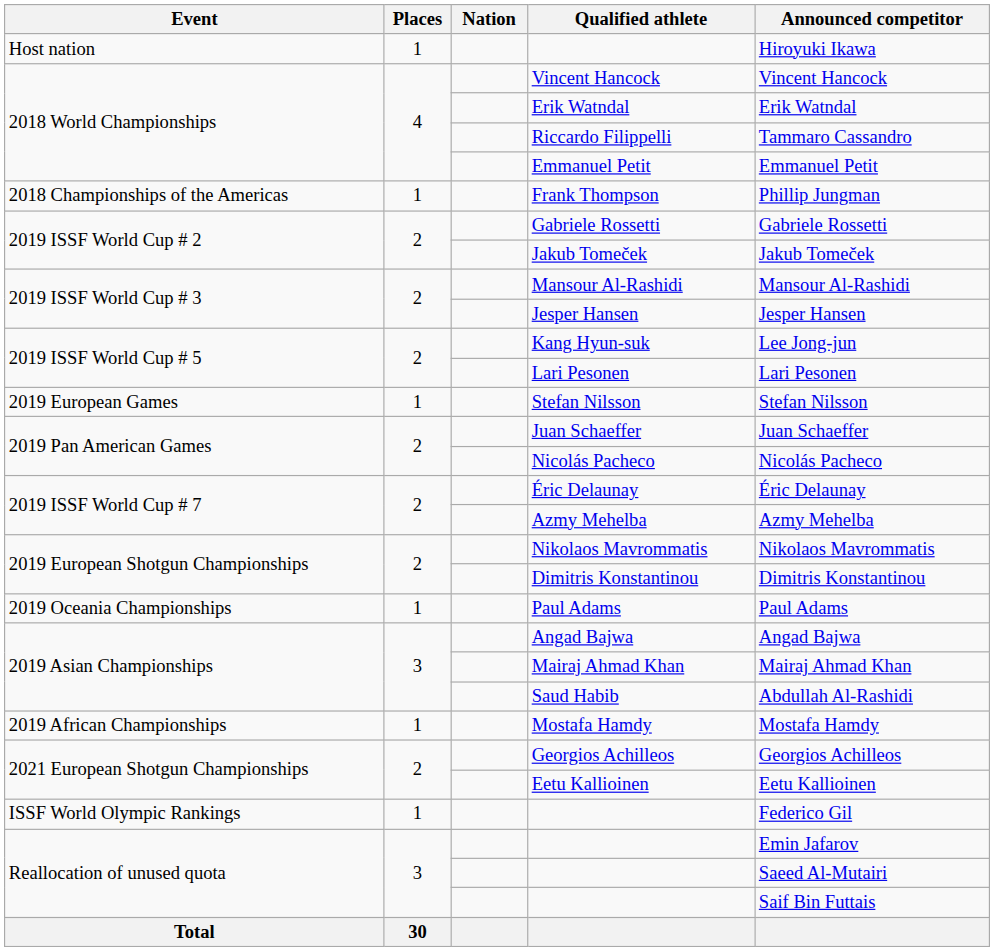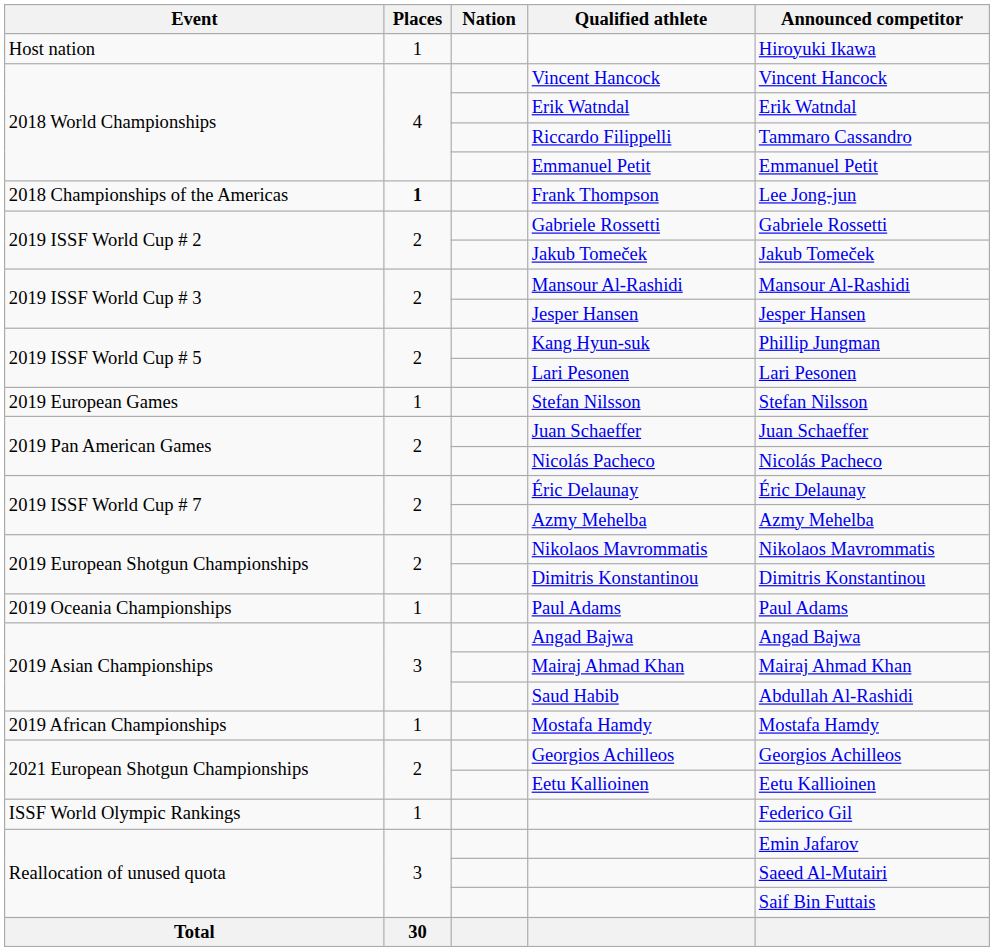Frank Thompson | Places: normal -> bold
Frank Thompson | Announced competitor: Phillip Jungman -> Lee Jong-jun
Kang Hyun-suk | Announced competitor: Lee Jong-jun -> Phillip Jungman
